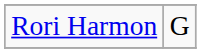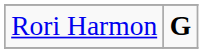Rori Harmon | column 2: normal -> bold
